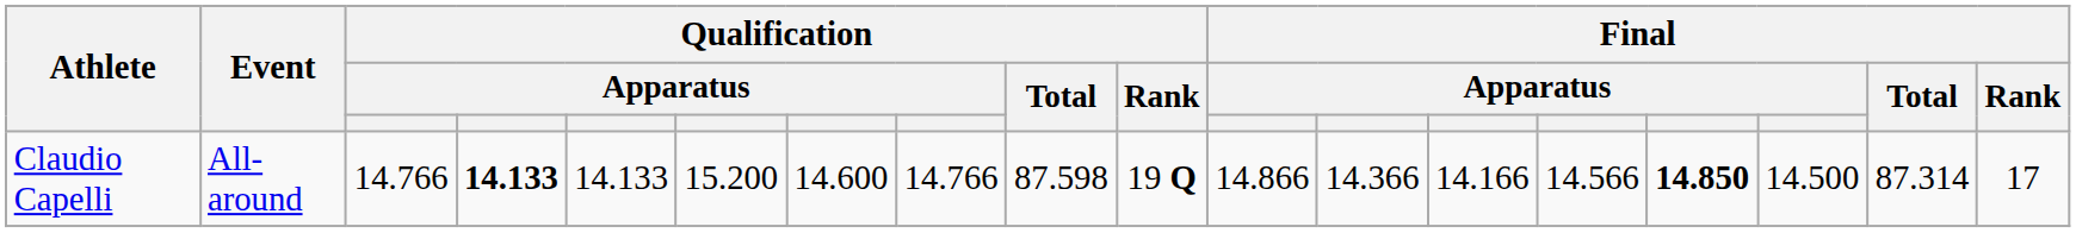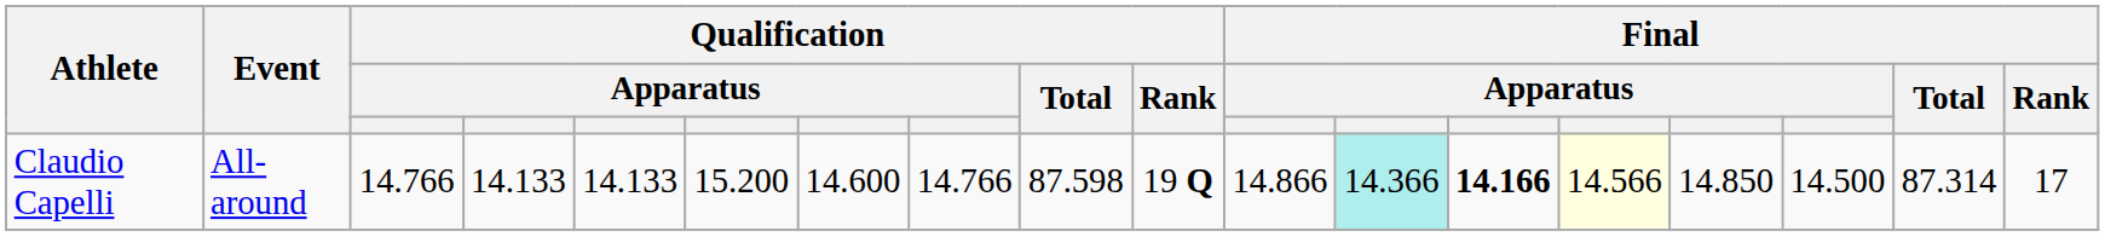row 4 | column 4: bold -> normal
row 4 | column 12: no background -> paleturquoise background
row 4 | column 13: normal -> bold
row 4 | column 14: no background -> lightyellow background
row 4 | column 15: bold -> normal
